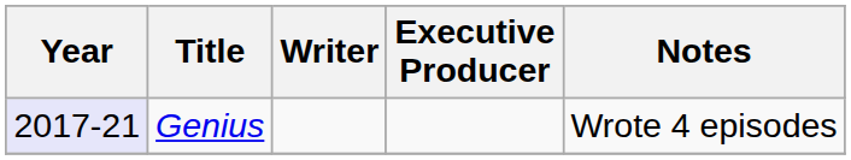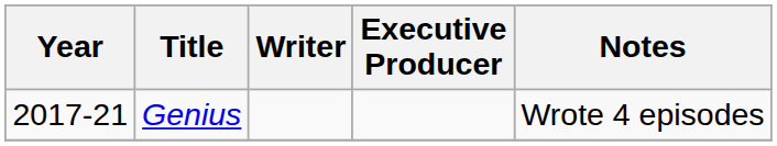Genius | Year: lavender background -> no background
